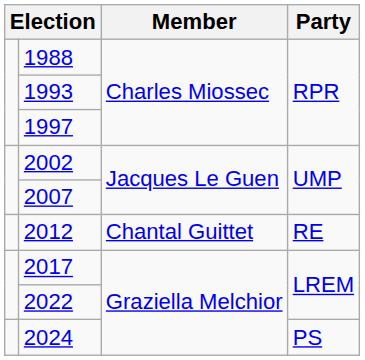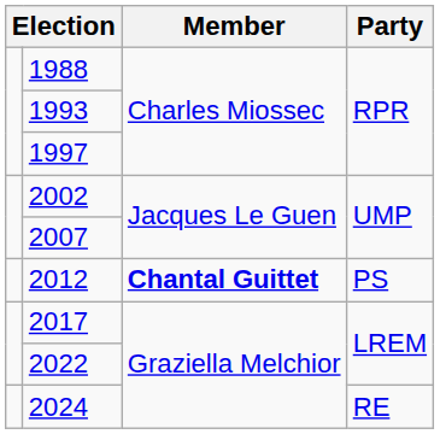2012 | Member: normal -> bold
2012 | Party: RE -> PS
2024 | Party: PS -> RE
